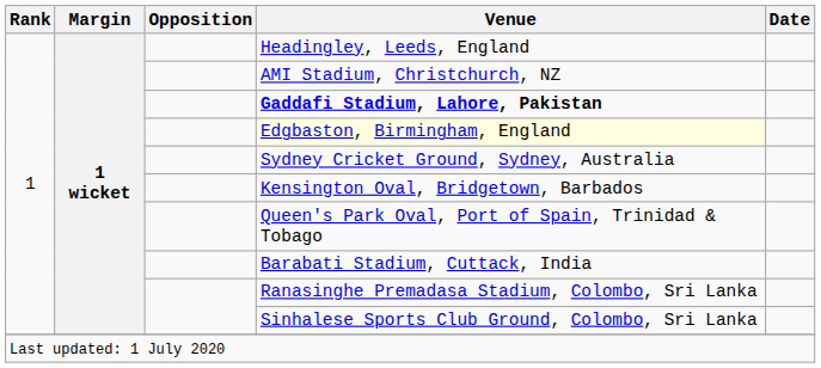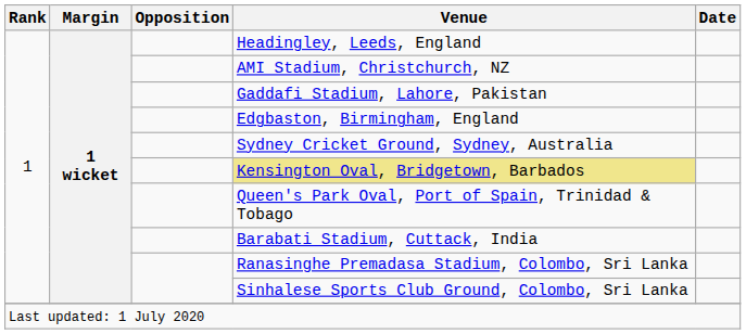Gaddafi Stadium, Lahore, Pakistan | Venue: bold -> normal
Edgbaston, Birmingham, England | Venue: lightyellow background -> no background
Kensington Oval, Bridgetown, Barbados | Venue: no background -> khaki background
